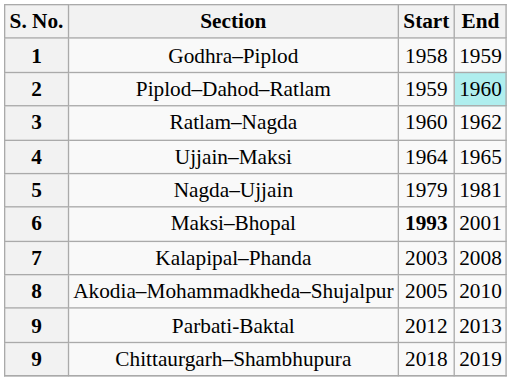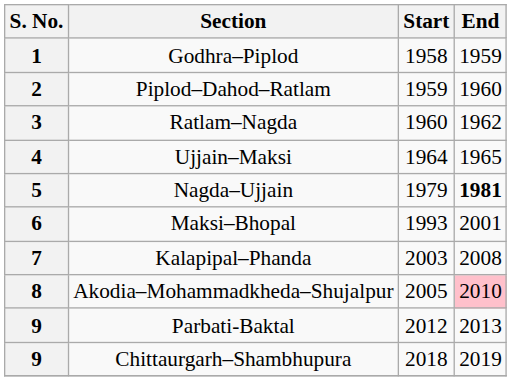2 | End: paleturquoise background -> no background
5 | End: normal -> bold
6 | Start: bold -> normal
8 | End: no background -> pink background
